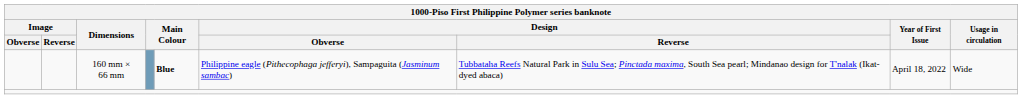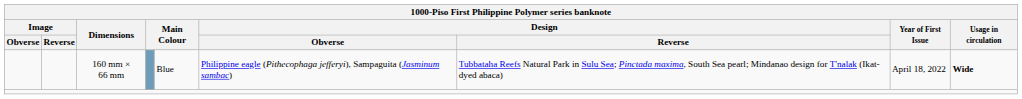160 mm × 66 mm | column 5: bold -> normal
160 mm × 66 mm | Usage in circulation: normal -> bold
